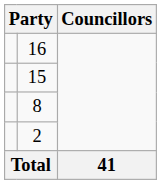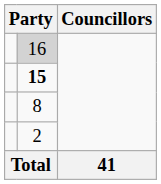16 | column 2: no background -> lightgrey background
15 | column 2: normal -> bold
